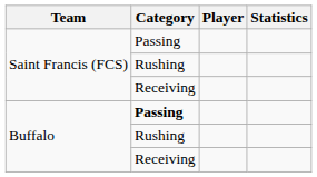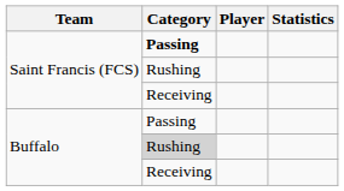Saint Francis (FCS) / Passing | Category: normal -> bold
Buffalo / Passing | Category: bold -> normal
Buffalo / Rushing | Category: no background -> lightgrey background
